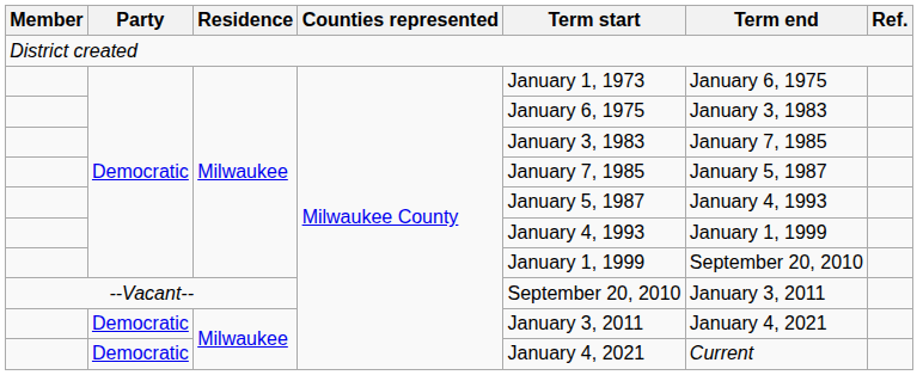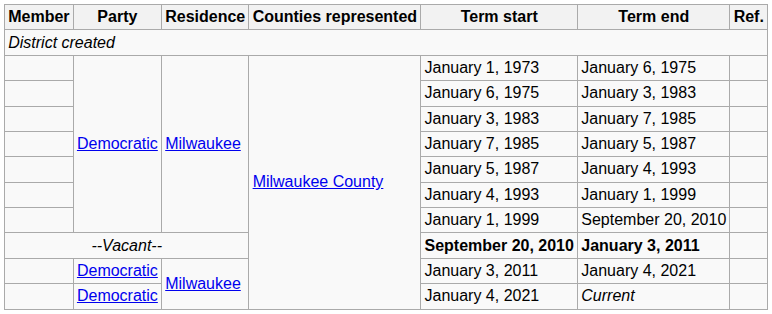--Vacant-- | Term start: normal -> bold
--Vacant-- | Term end: normal -> bold
